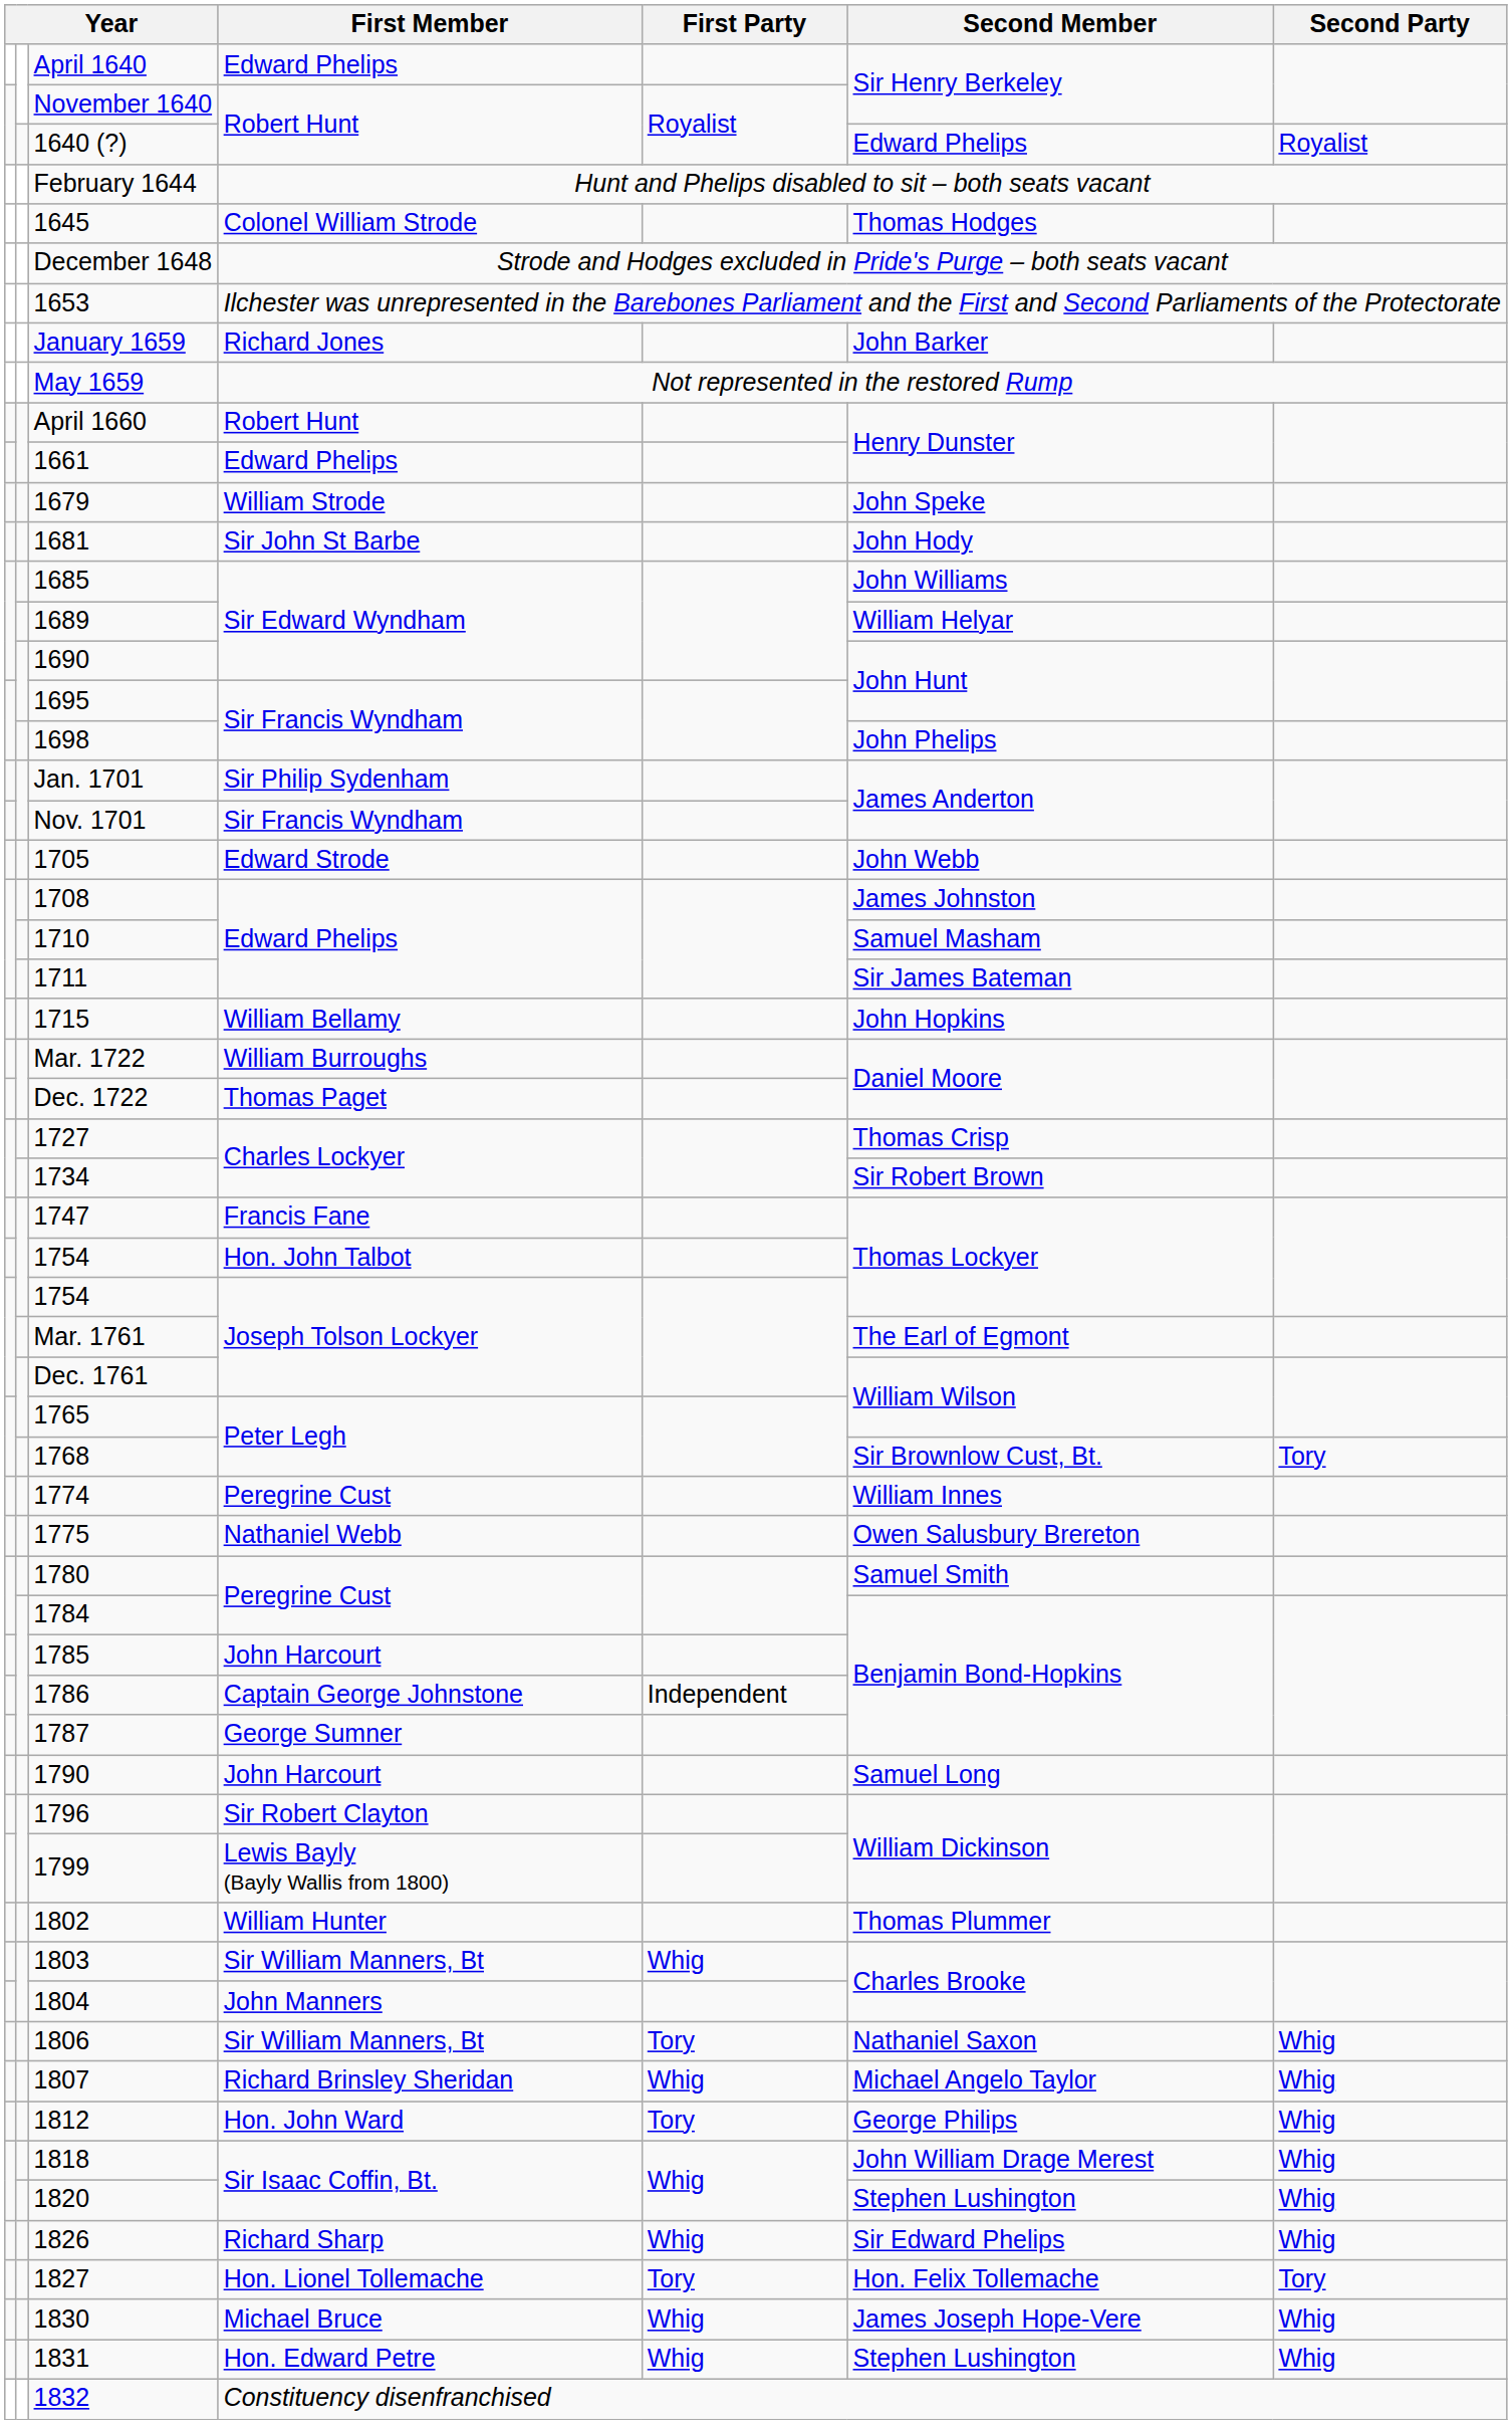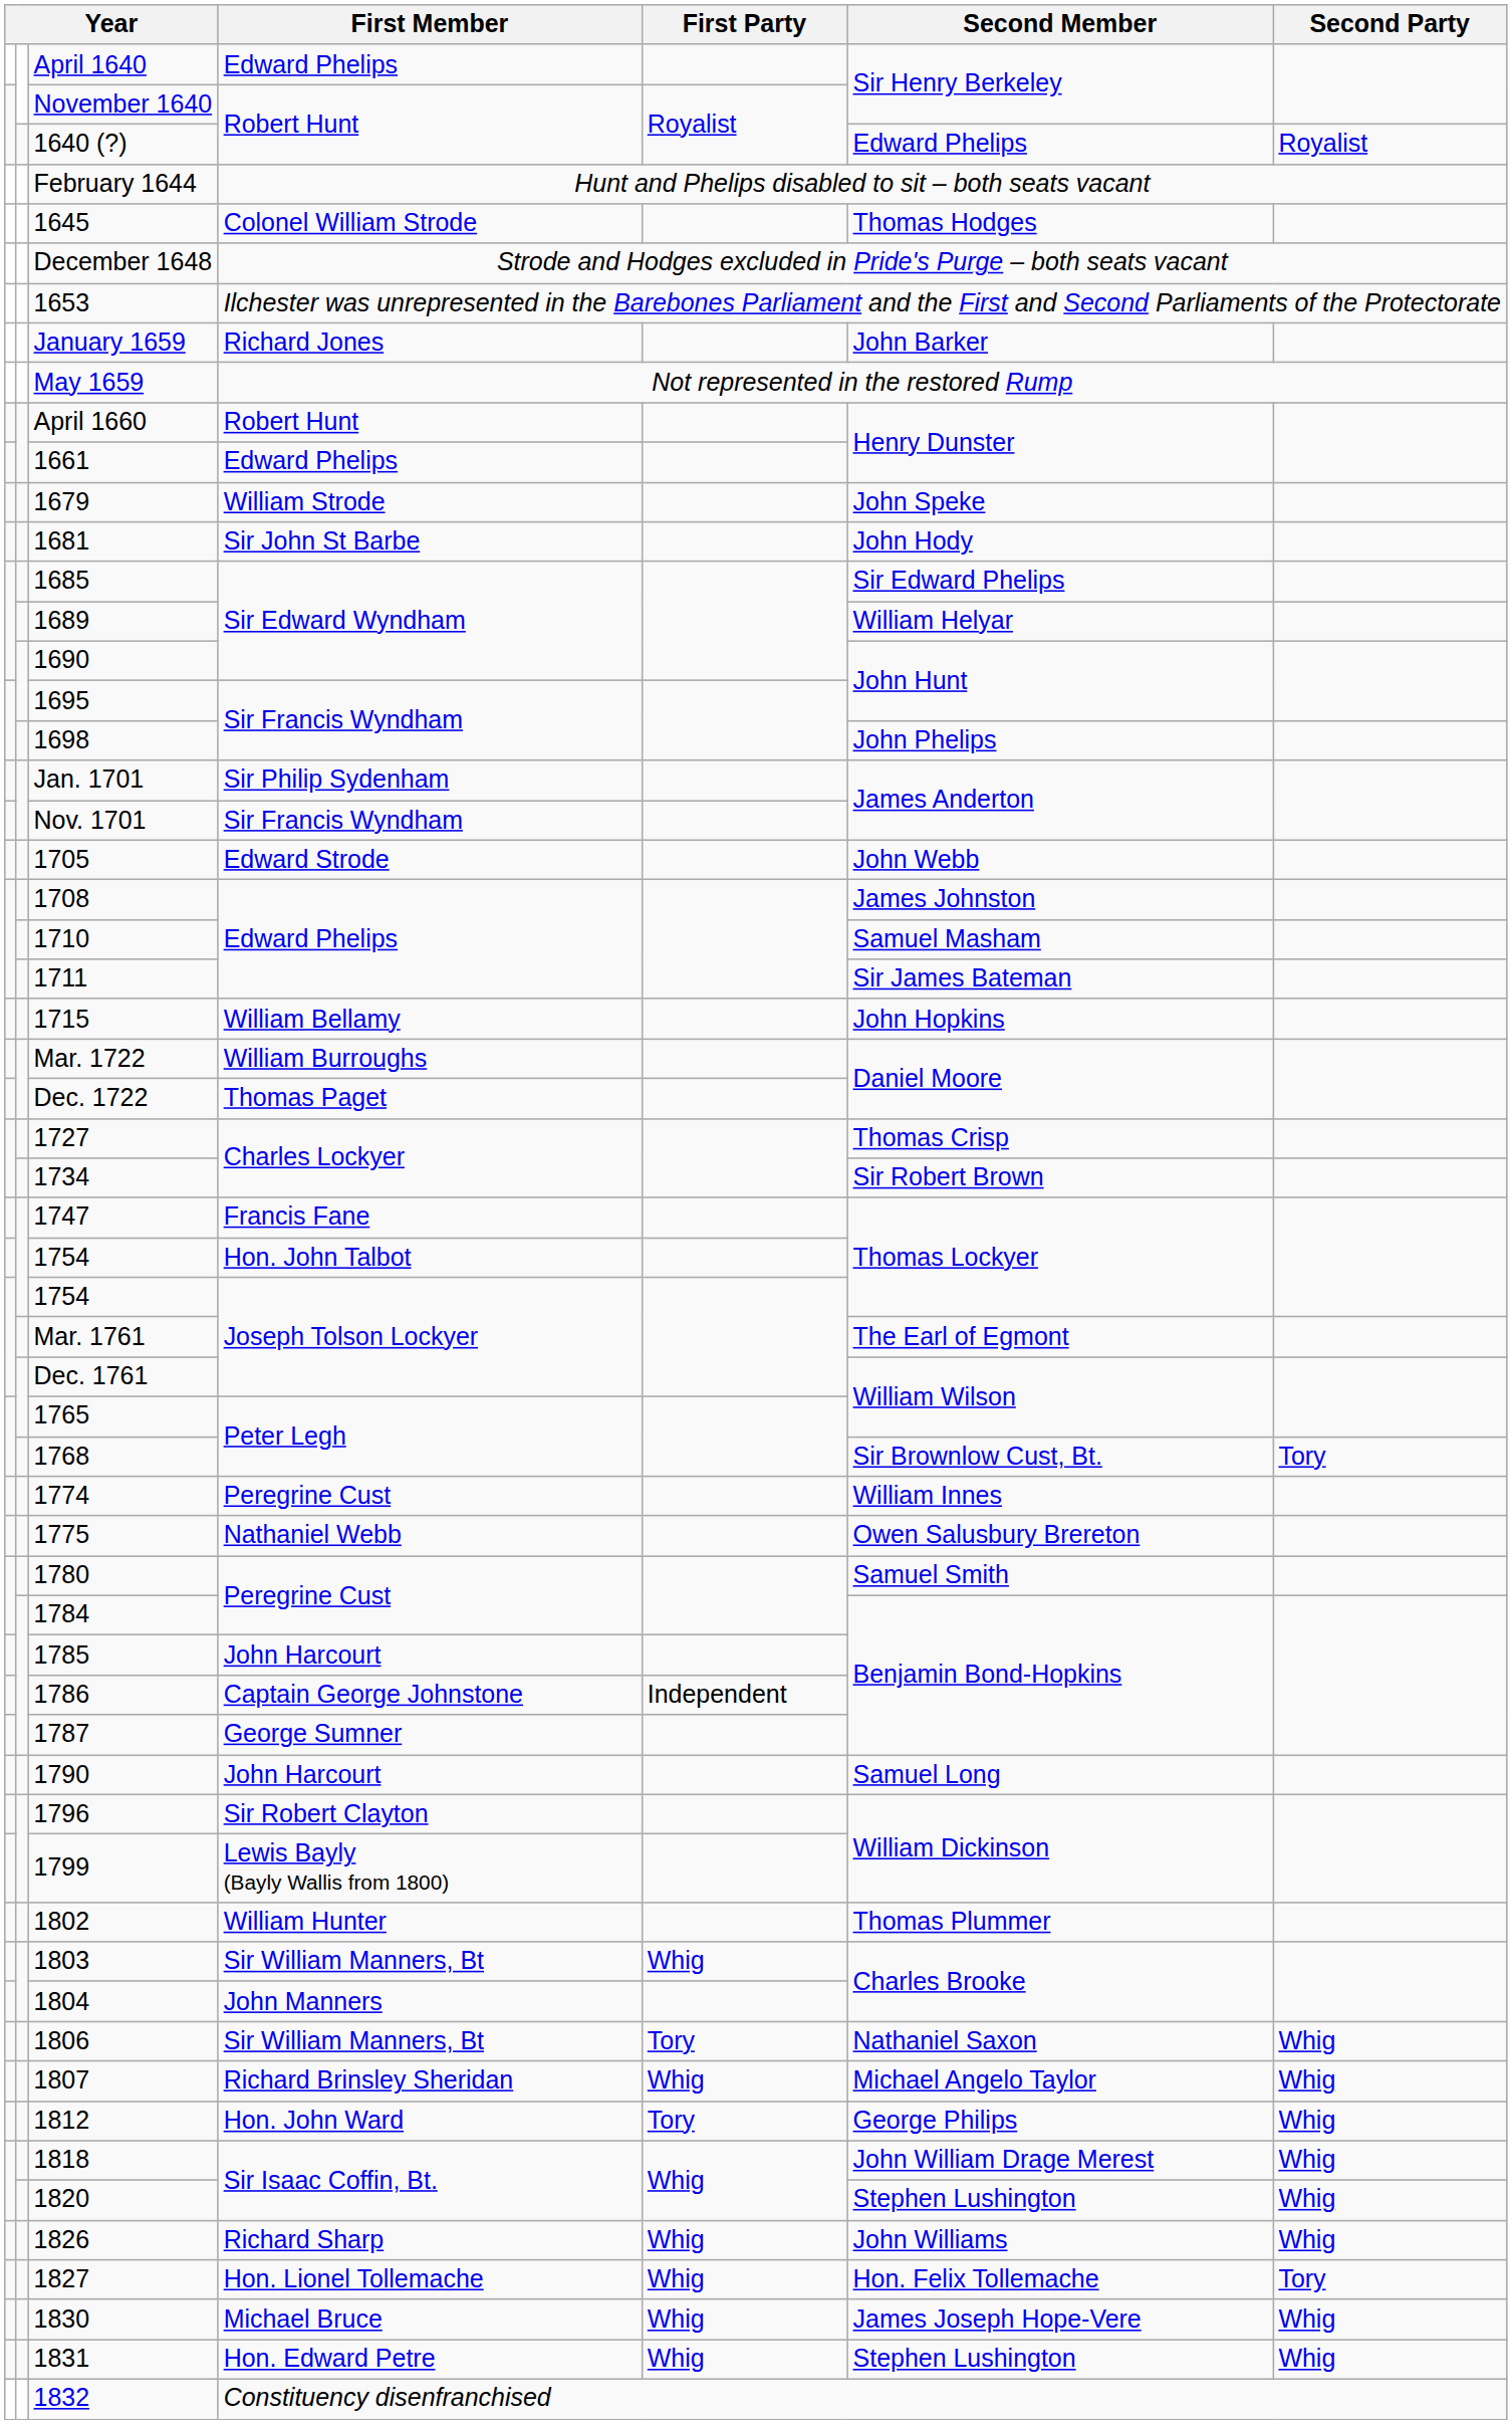1685 | Second Member: John Williams -> Sir Edward Phelips
1826 | Second Member: Sir Edward Phelips -> John Williams
1827 | First Party: Tory -> Whig
